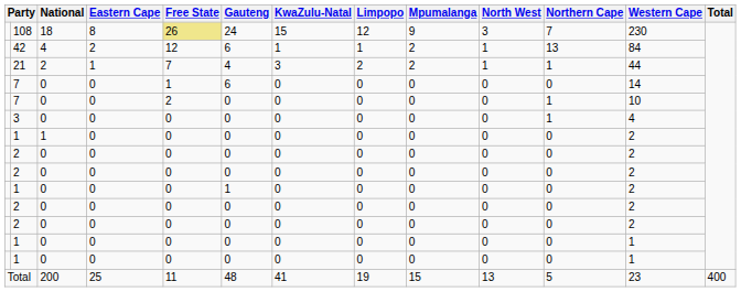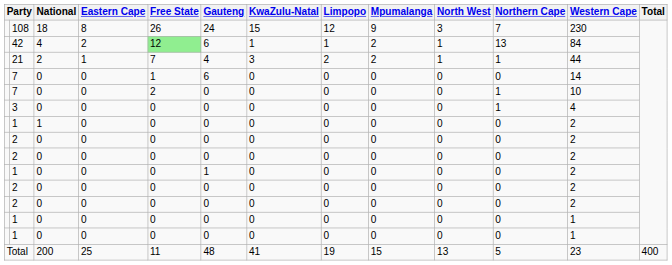108 | Free State: khaki background -> no background
42 | Free State: no background -> lightgreen background
